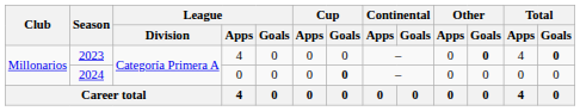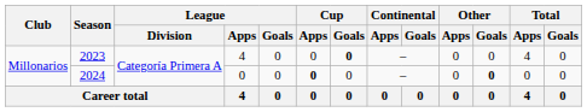2023 | Cup / Goals: normal -> bold
2023 | Other / Goals: bold -> normal
2023 | Total / Goals: bold -> normal
2024 | Cup / Apps: normal -> bold
2024 | Cup / Goals: bold -> normal
2024 | Other / Goals: normal -> bold
